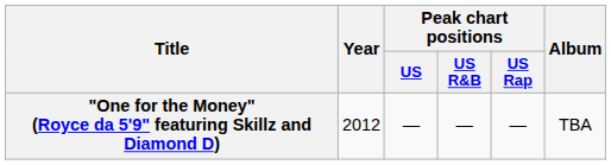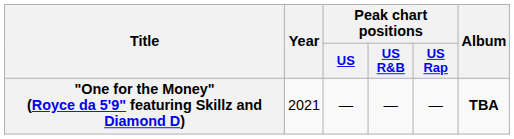row 3 | Year: 2012 -> 2021
row 3 | Album: normal -> bold
